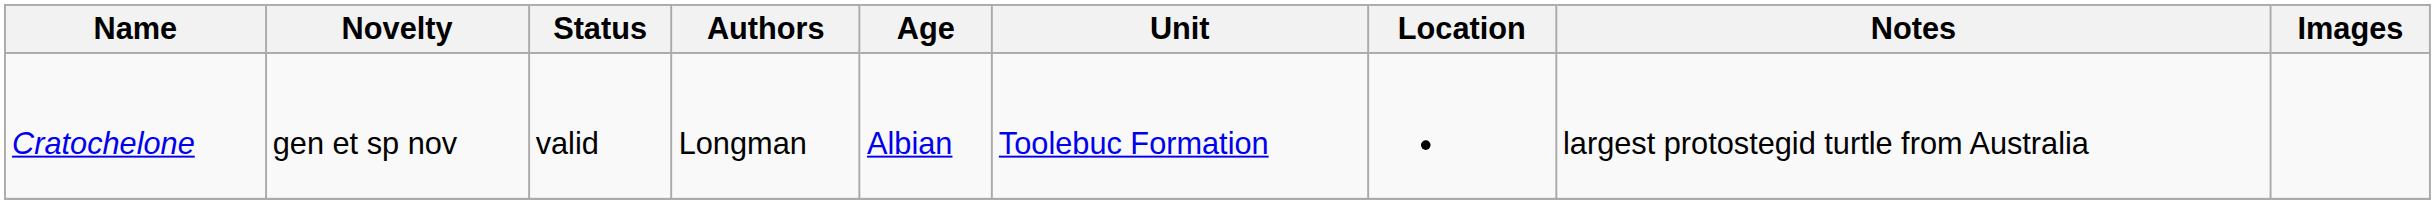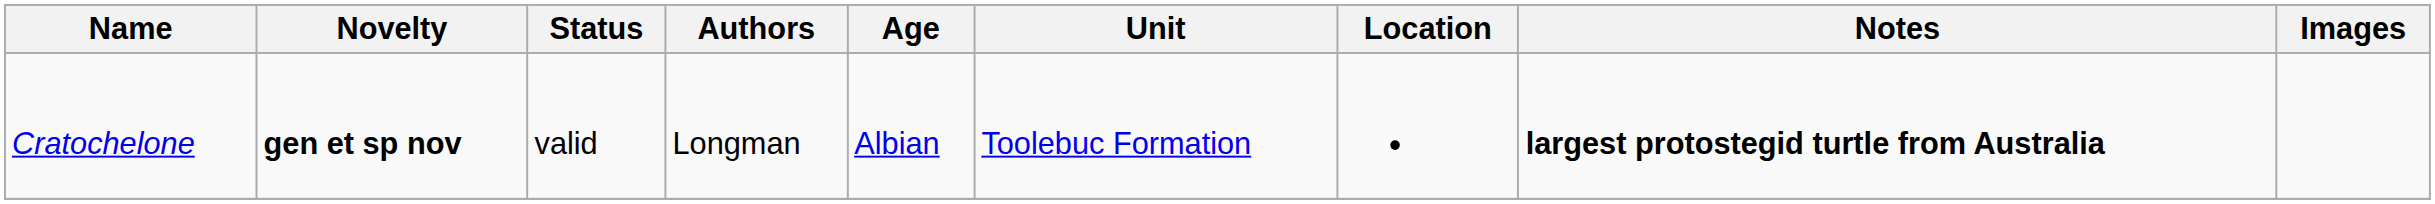Cratochelone | Novelty: normal -> bold
Cratochelone | Notes: normal -> bold
